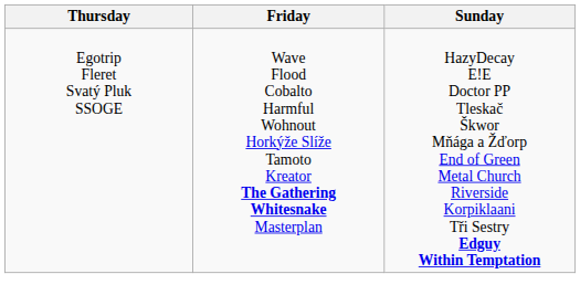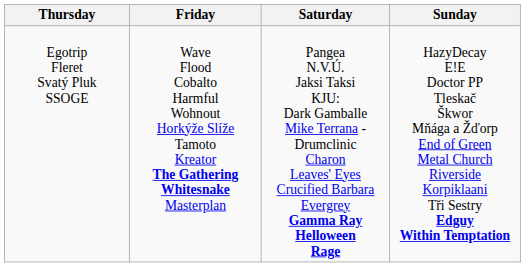+ column: Saturday | Pangea N.V.Ú. Jaksi Taksi KJU: Dark Gamballe Mike Terrana - Drumclinic Charon Leaves' Eyes Crucified Barbara Evergrey Gamma Ray Helloween Rage
